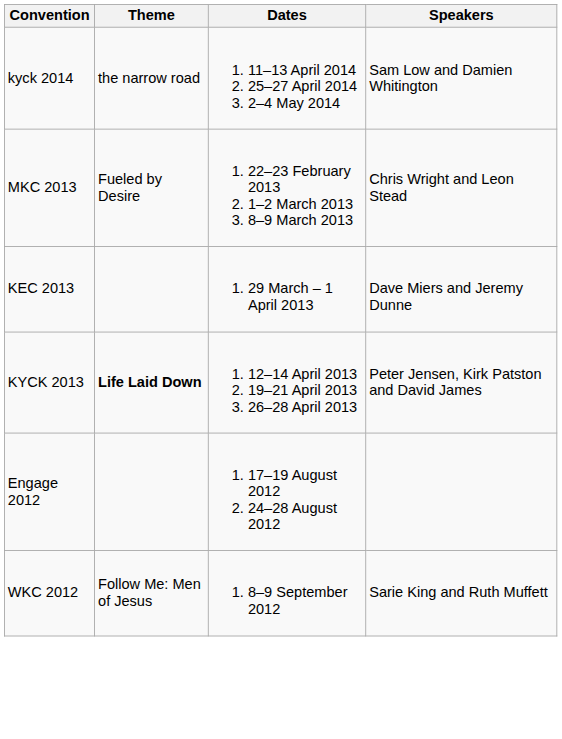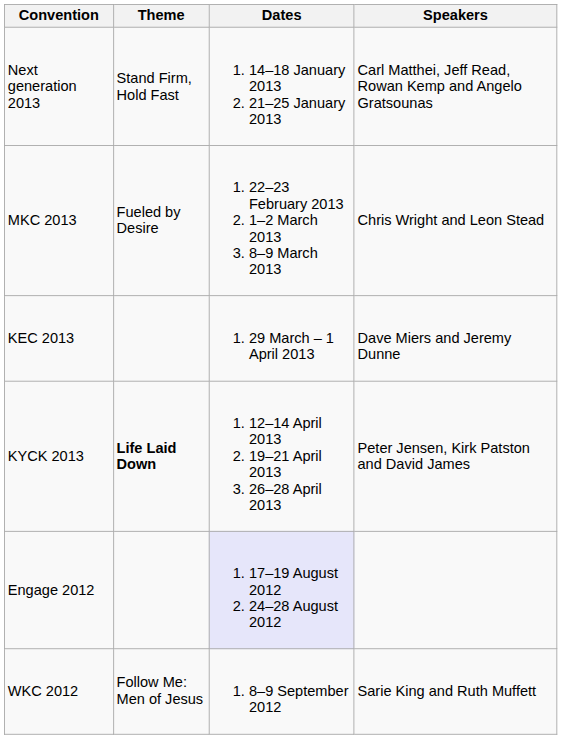+ row: Next generation 2013 | Stand Firm, Hold Fast | 14–18 January 2013 21–25 January 2013 | Carl Matthei, Jeff Read, Rowan Kemp and Angelo Gratsounas
- row: kyck 2014 | the narrow road | 11–13 April 2014 25–27 April 2014 2–4 May 2014 | Sam Low and Damien Whitington
Engage 2012 | Dates: no background -> lavender background
